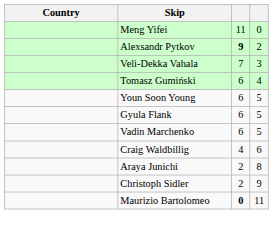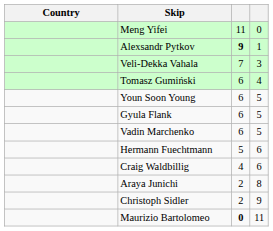Alexsandr Pytkov | column 4: 2 -> 1
+ row: Hermann Fuechtmann | 5 | 6
